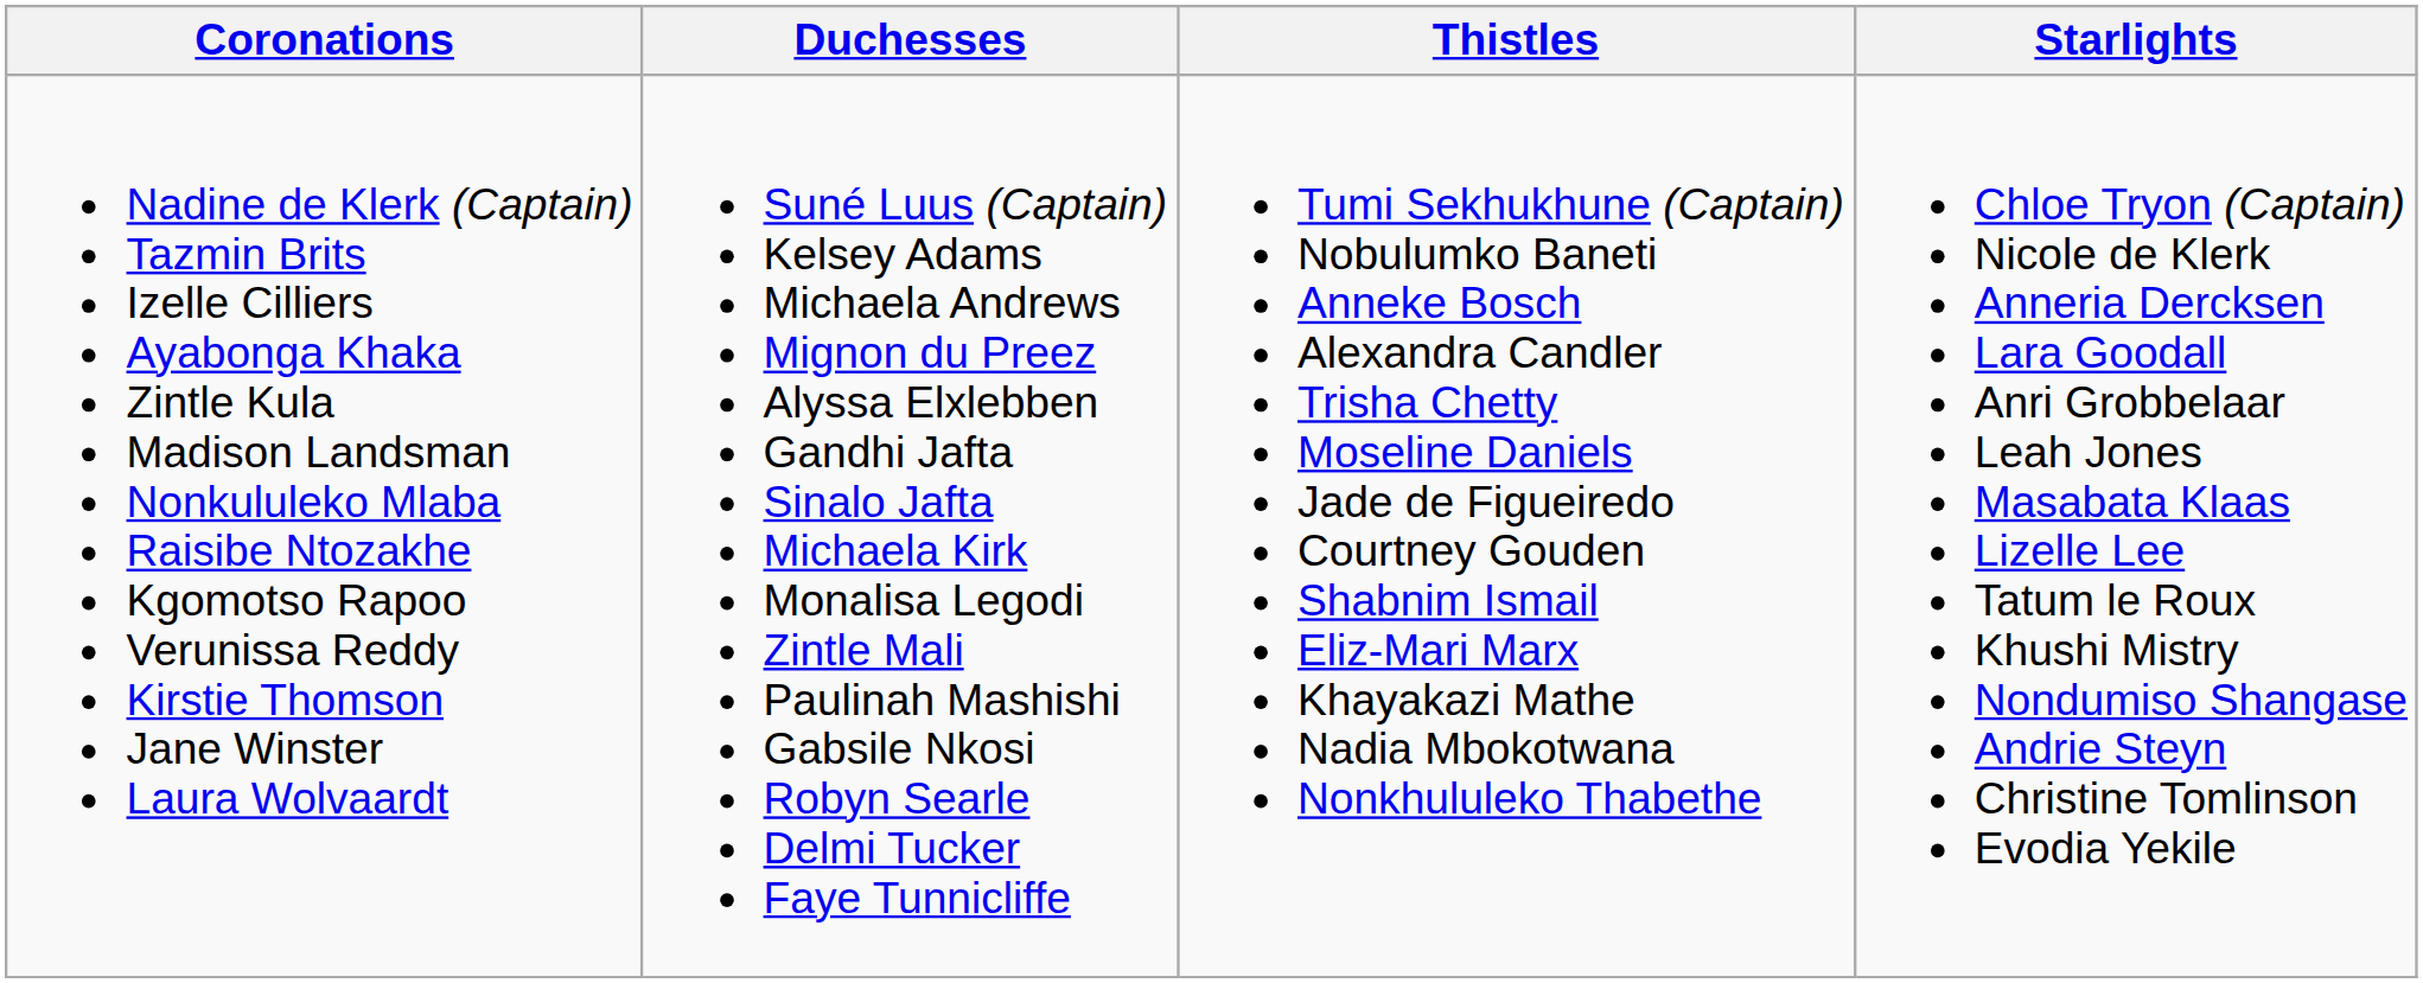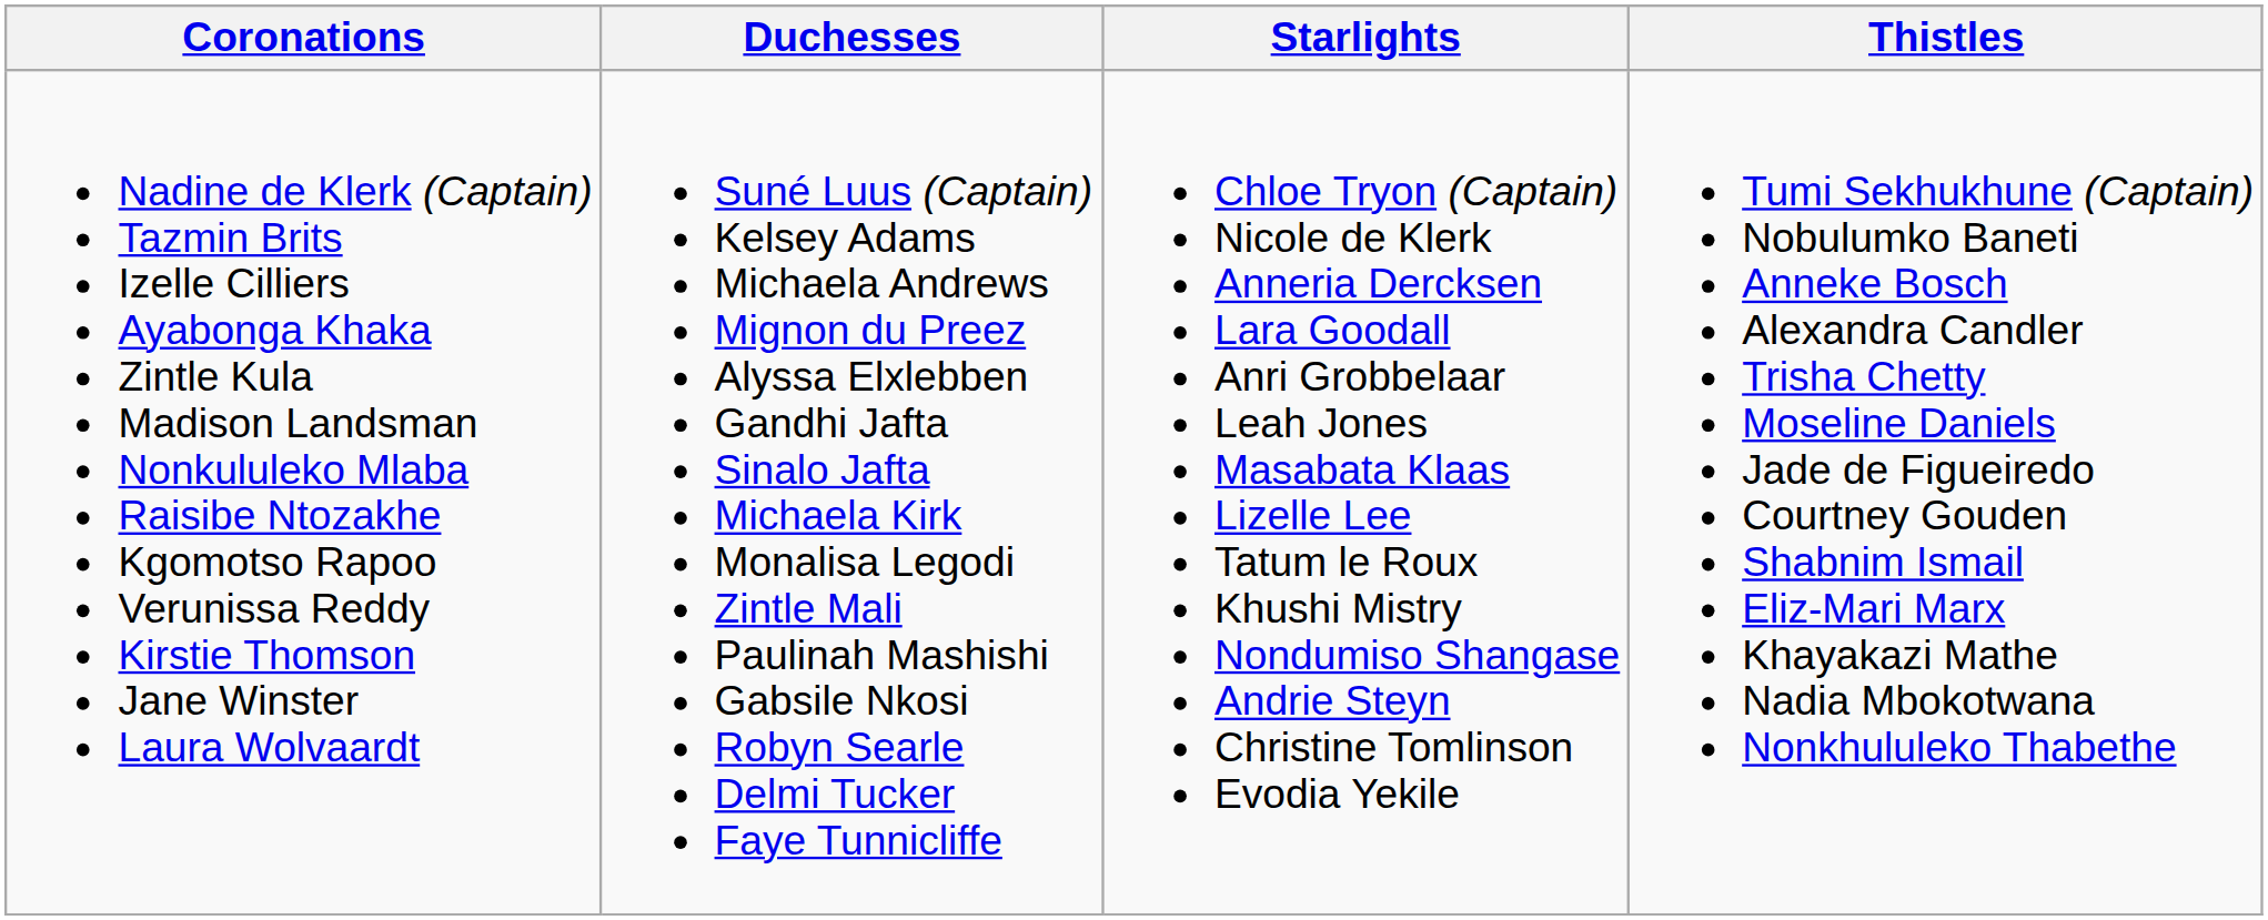columns swapped: Starlights <-> Thistles
